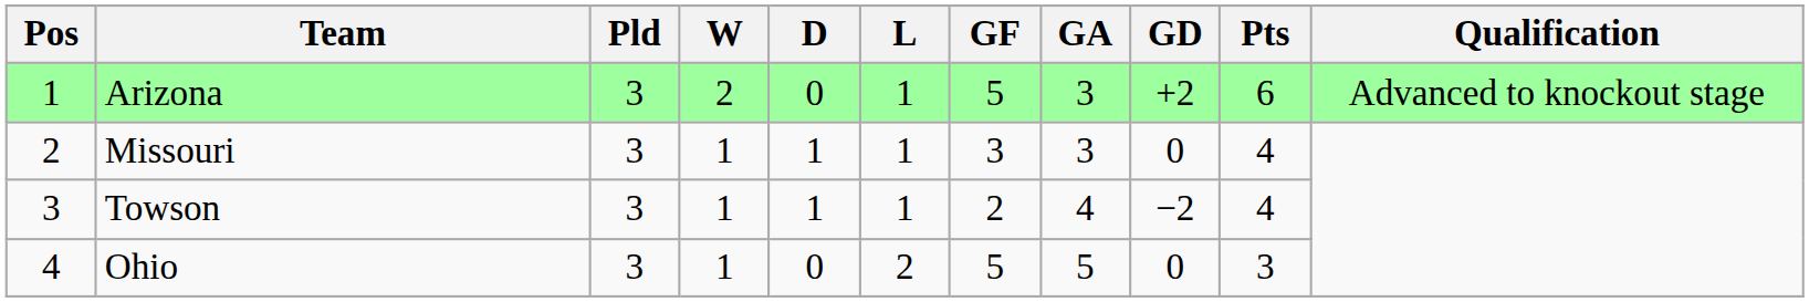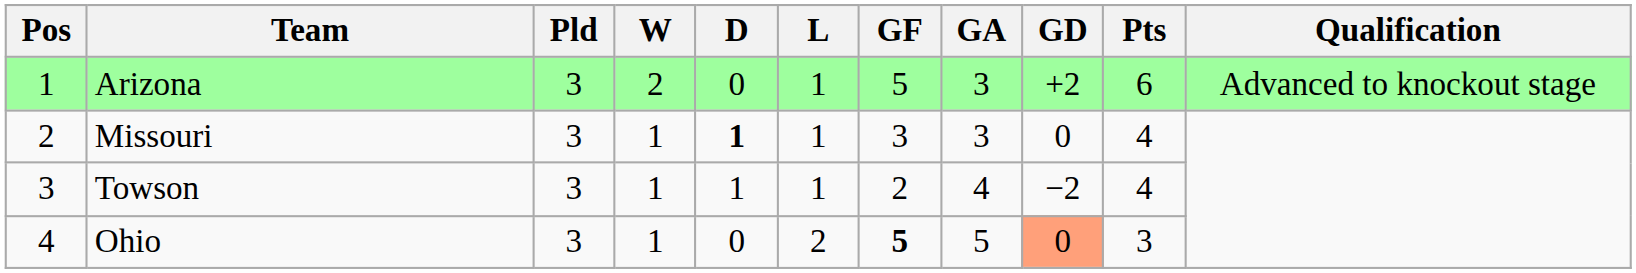Missouri | D: normal -> bold
Ohio | GF: normal -> bold
Ohio | GD: no background -> lightsalmon background
